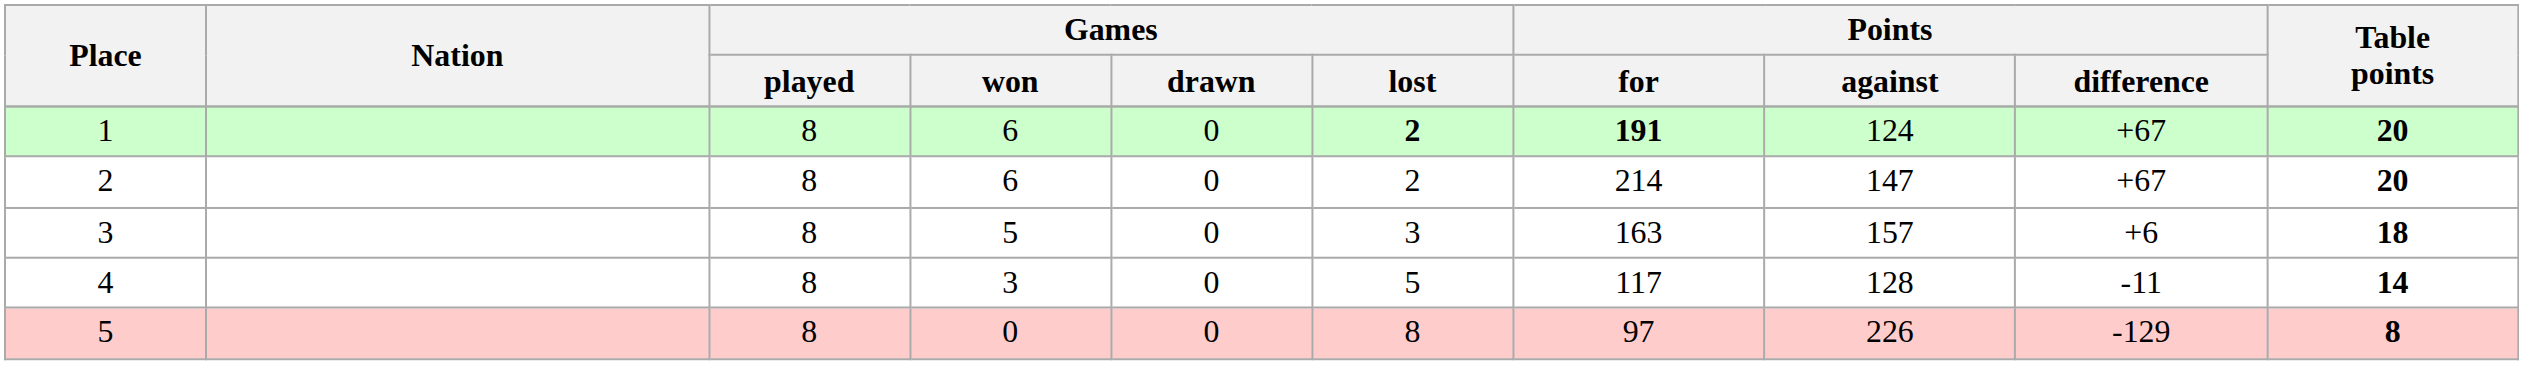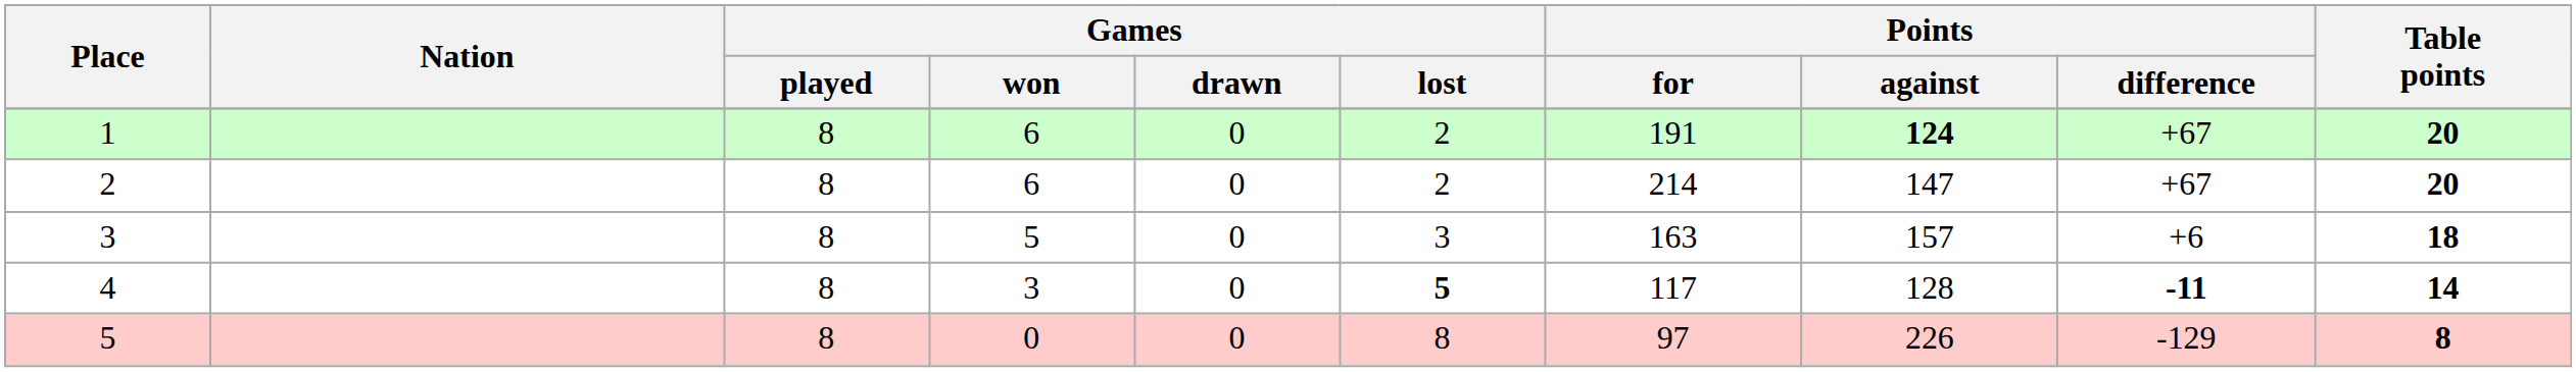1 | Games / lost: bold -> normal
1 | Points / for: bold -> normal
1 | Points / against: normal -> bold
4 | Games / lost: normal -> bold
4 | Points / difference: normal -> bold
